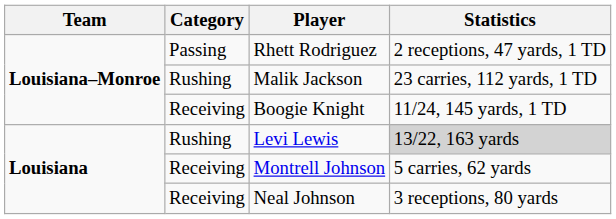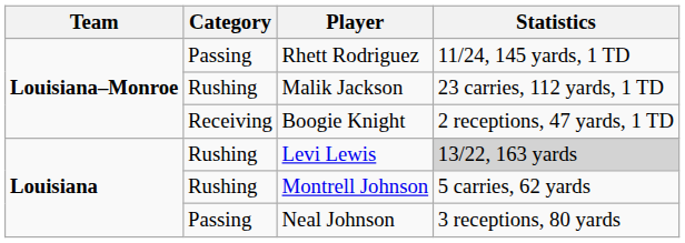Rhett Rodriguez | Statistics: 2 receptions, 47 yards, 1 TD -> 11/24, 145 yards, 1 TD
Boogie Knight | Statistics: 11/24, 145 yards, 1 TD -> 2 receptions, 47 yards, 1 TD
Montrell Johnson | Category: Receiving -> Rushing
Neal Johnson | Category: Receiving -> Passing
